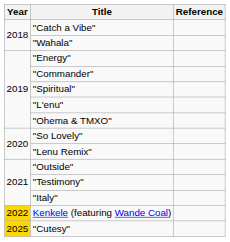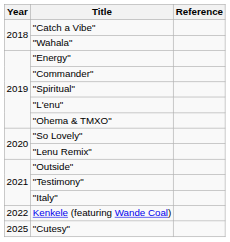Kenkele (featuring Wande Coal) | Year: gold background -> no background
"Cutesy" | Year: gold background -> no background
